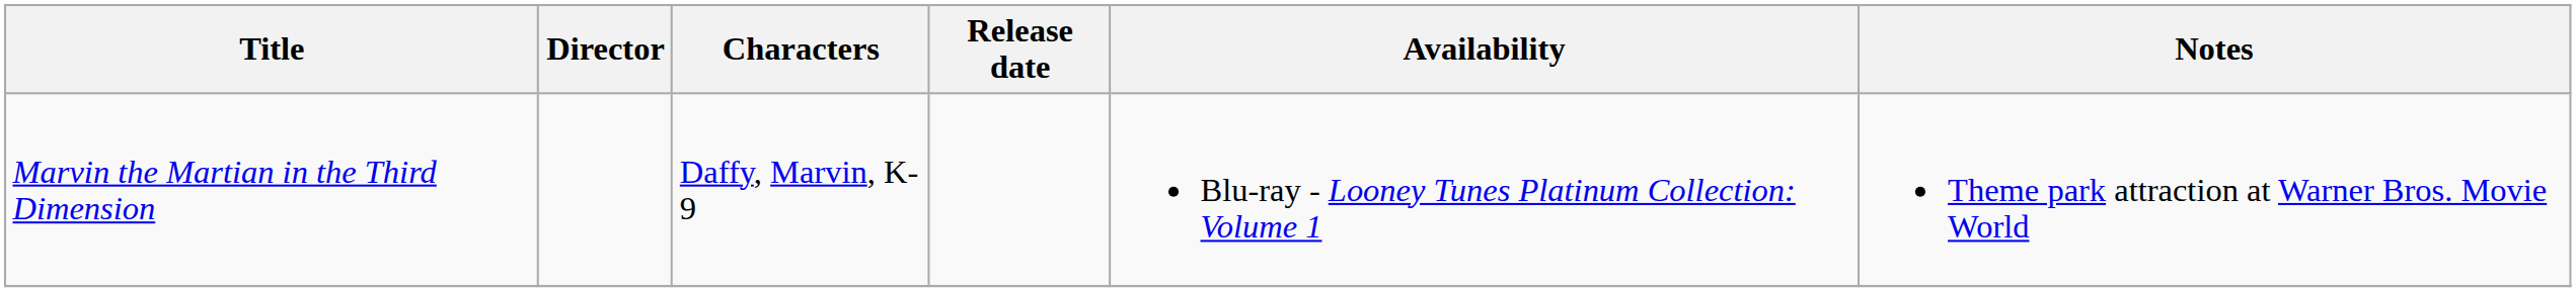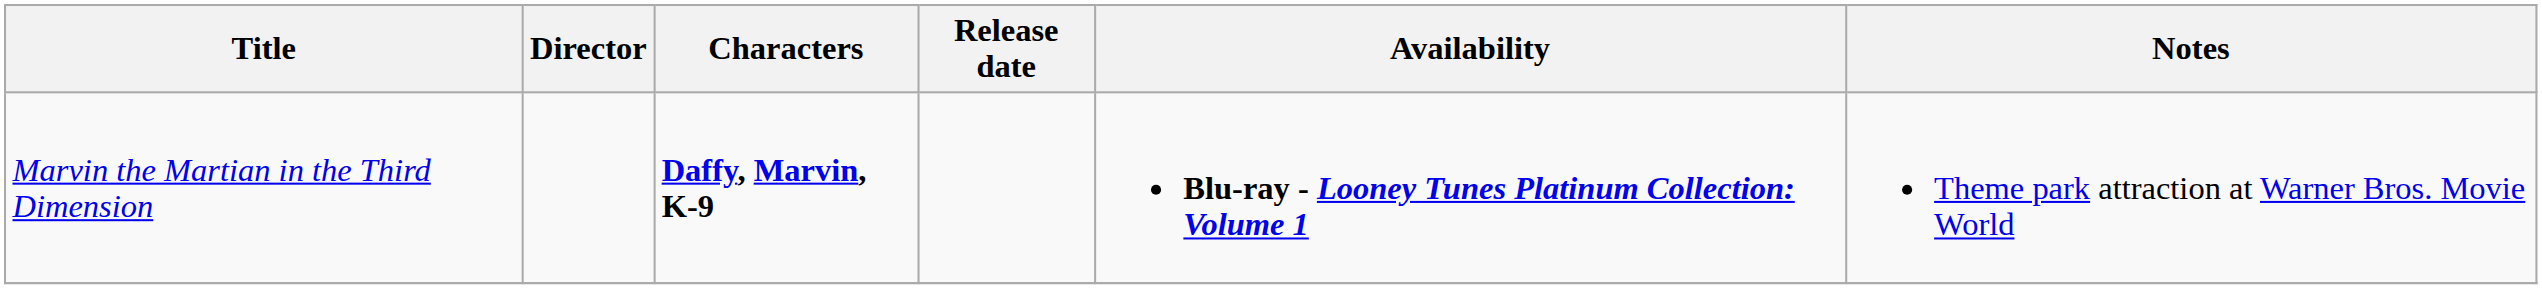Marvin the Martian in the Third Dimension | Characters: normal -> bold
Marvin the Martian in the Third Dimension | Availability: normal -> bold
